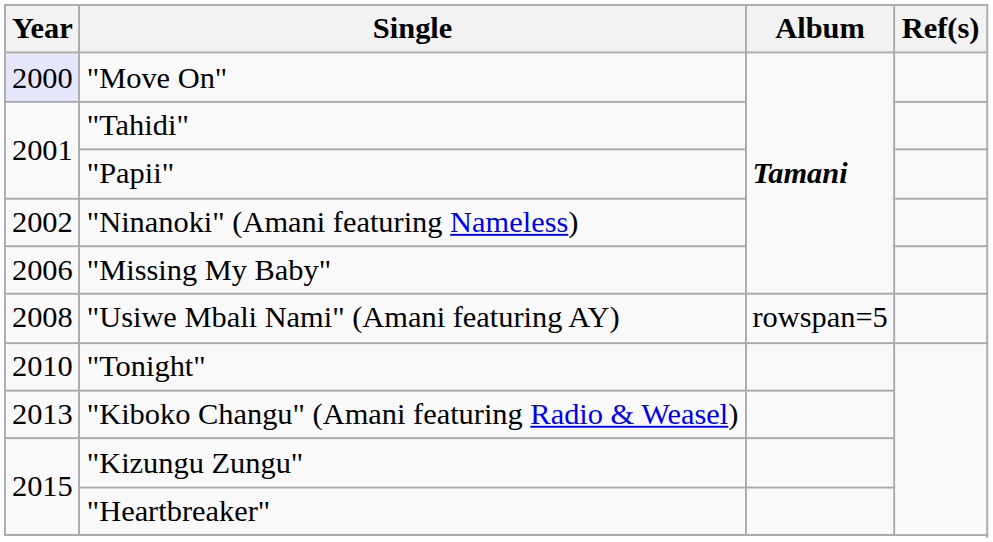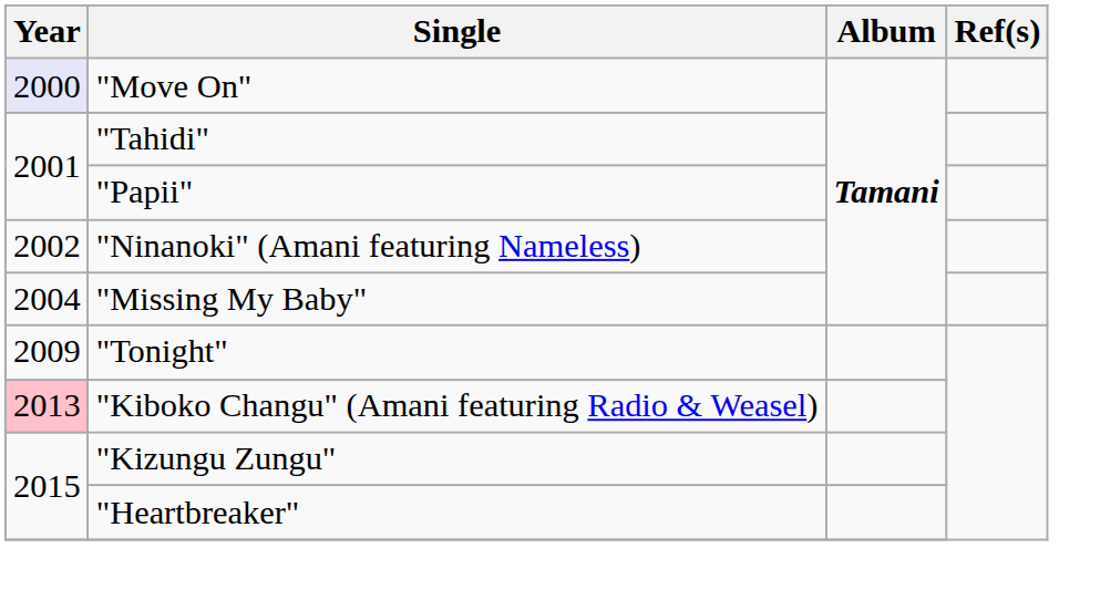"Missing My Baby" | Year: 2006 -> 2004
- row: 2008 | "Usiwe Mbali Nami" (Amani featuring AY) | rowspan=5
"Tonight" | Year: 2010 -> 2009
"Kiboko Changu" (Amani featuring Radio & Weasel) | Year: no background -> pink background
